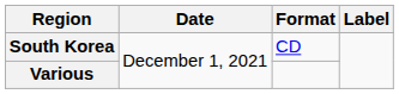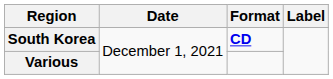South Korea | Format: normal -> bold
